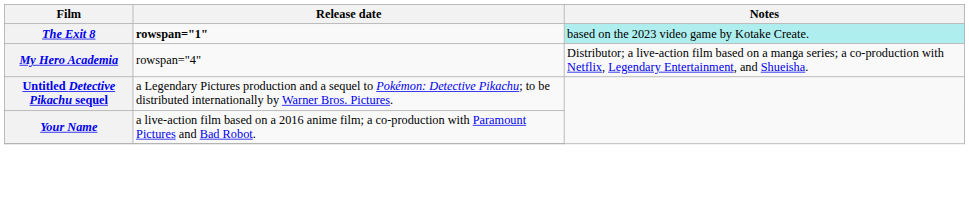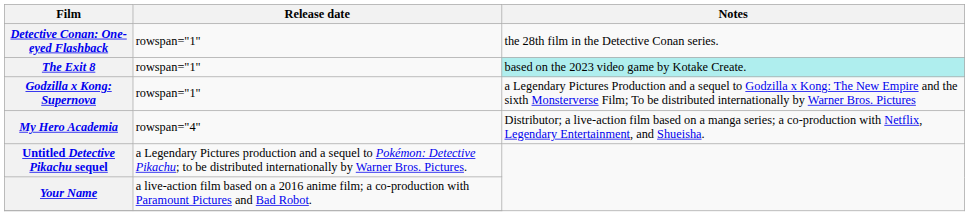+ row: Detective Conan: One-eyed Flashback | rowspan="1" | the 28th film in the Detective Conan series.
The Exit 8 | Release date: bold -> normal
+ row: Godzilla x Kong: Supernova | rowspan="1" | a Legendary Pictures Production and a sequel to Godzilla x Kong: The New Empire and the sixth Monsterverse Film; To be distributed internationally by Warner Bros. Pictures
